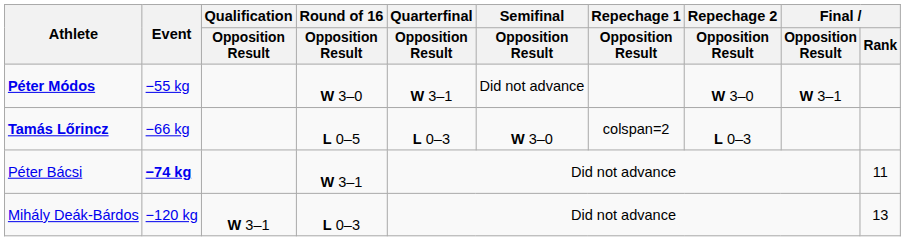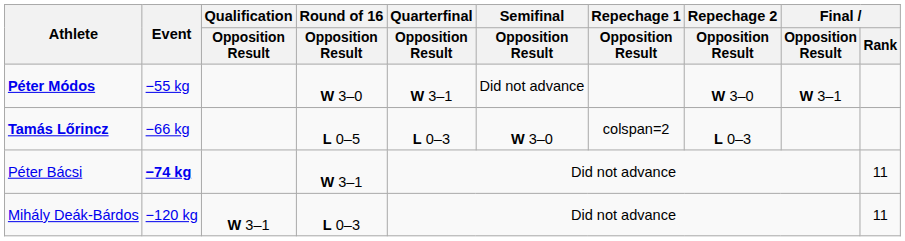Mihály Deák-Bárdos | Final / Rank: 13 -> 11
